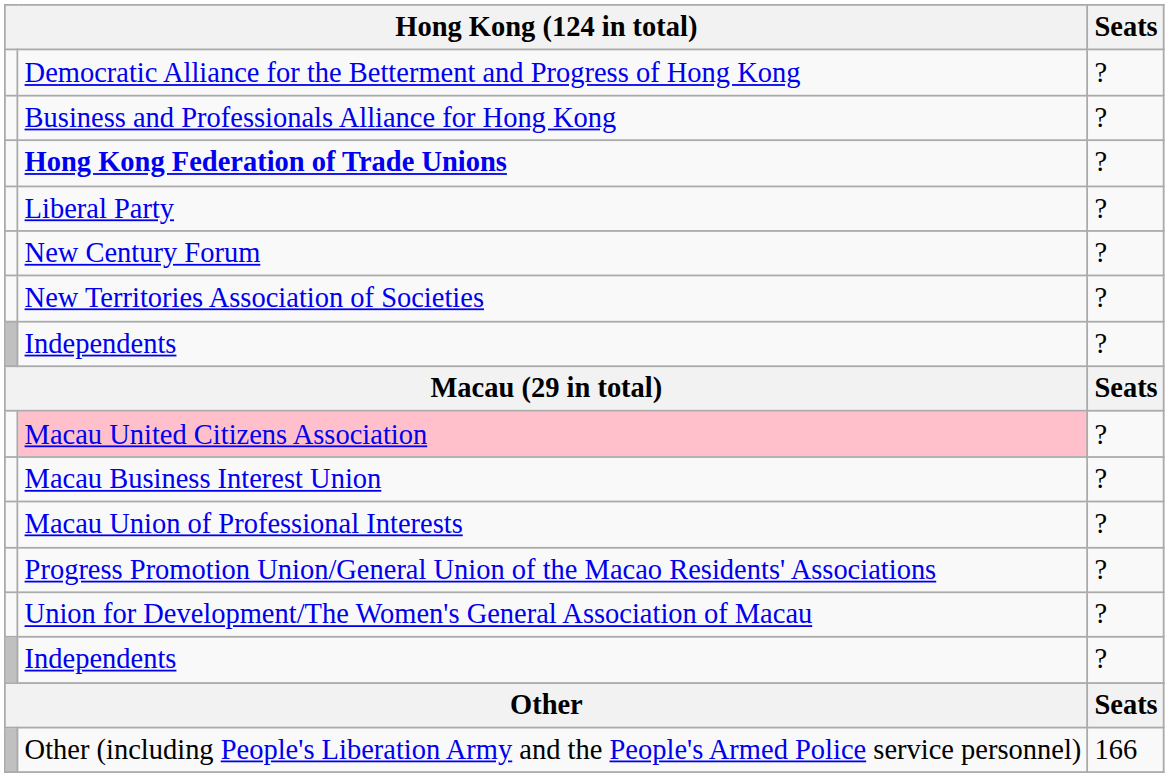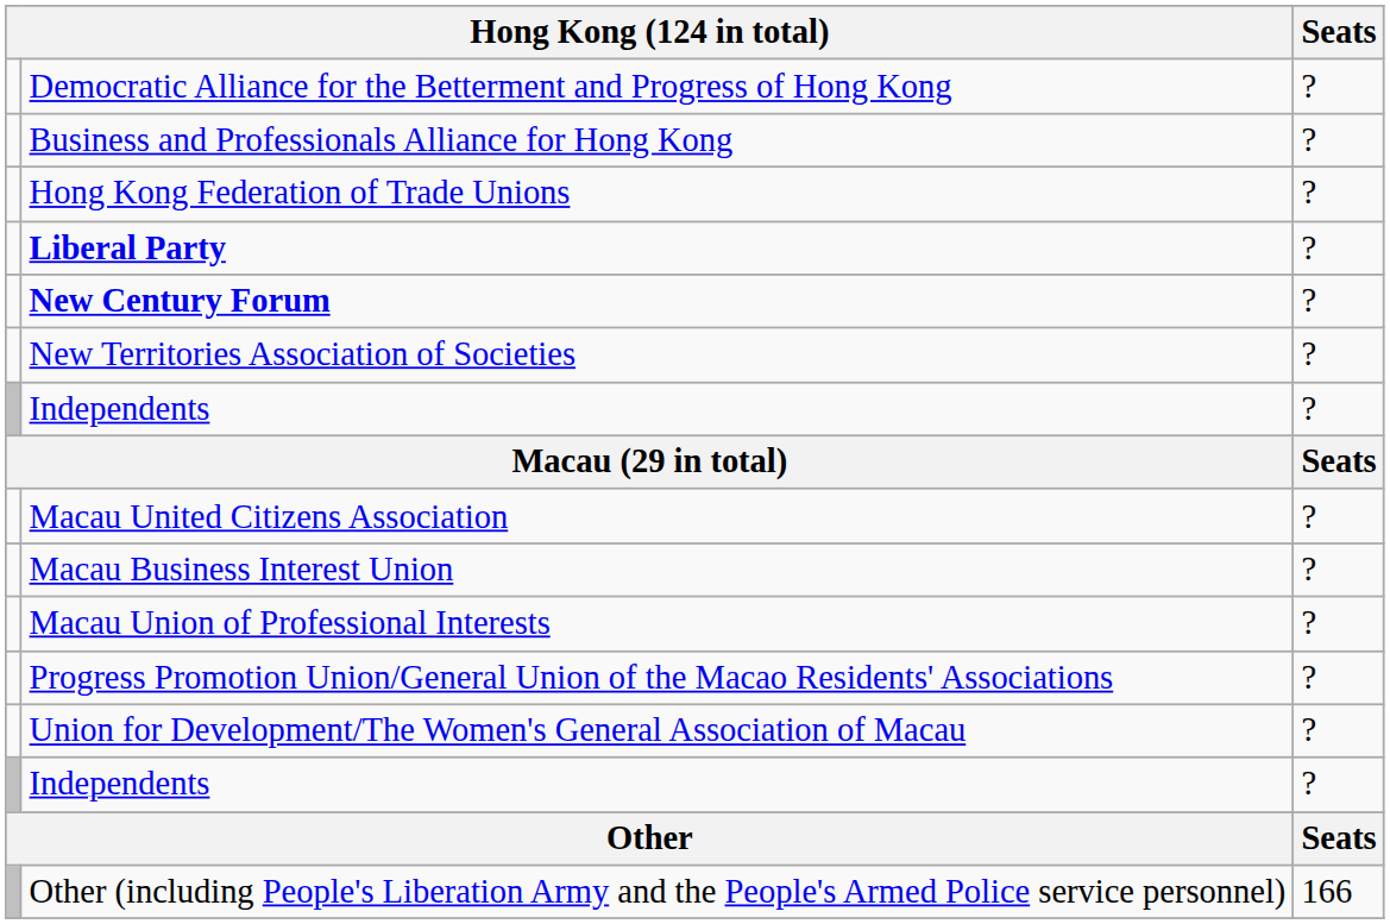Hong Kong Federation of Trade Unions | column 2: bold -> normal
Liberal Party | column 2: normal -> bold
New Century Forum | column 2: normal -> bold
Macau United Citizens Association | column 2: pink background -> no background
